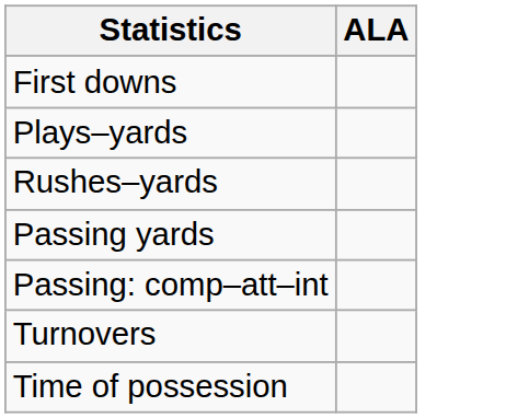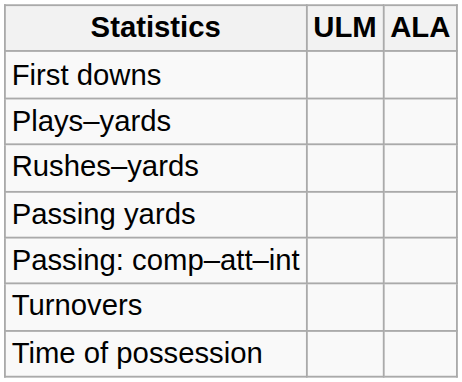+ column: ULM
